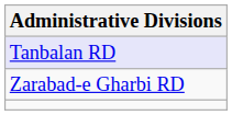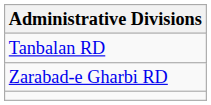row 2 | column 1: lavender background -> no background
